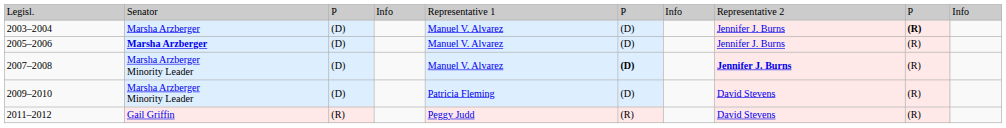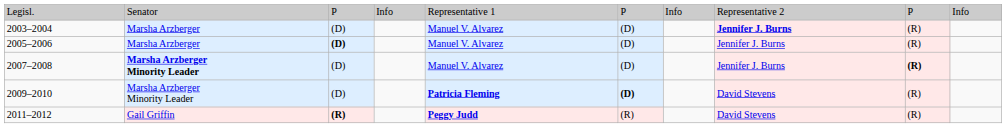2003–2004 | column 8: normal -> bold
2003–2004 | column 9: bold -> normal
2005–2006 | column 2: bold -> normal
2005–2006 | column 3: normal -> bold
2007–2008 | column 2: normal -> bold
2007–2008 | column 6: bold -> normal
2007–2008 | column 8: bold -> normal
2007–2008 | column 9: normal -> bold
2009–2010 | column 5: normal -> bold
2009–2010 | column 6: normal -> bold
2011–2012 | column 3: normal -> bold
2011–2012 | column 5: normal -> bold
